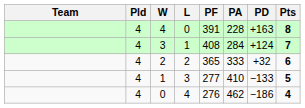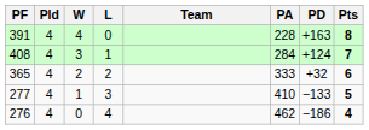columns swapped: Team <-> PF
